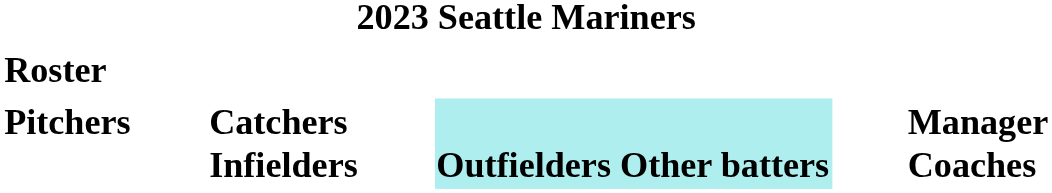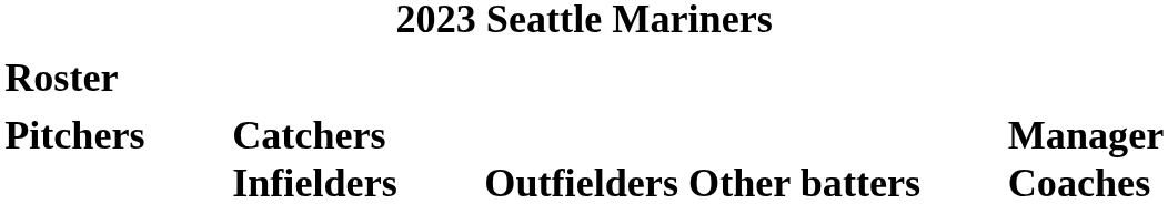Pitchers | column 3: paleturquoise background -> no background
